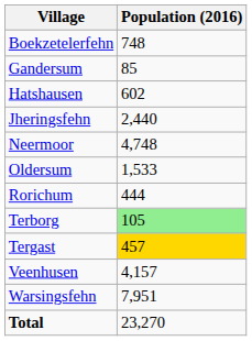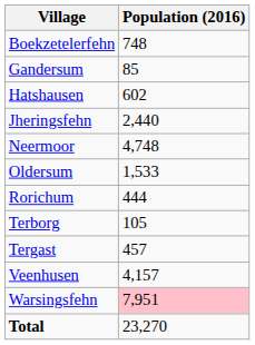Terborg | Population (2016): lightgreen background -> no background
Tergast | Population (2016): gold background -> no background
Warsingsfehn | Population (2016): no background -> pink background
